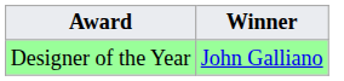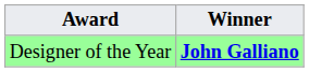Designer of the Year | Winner: normal -> bold
